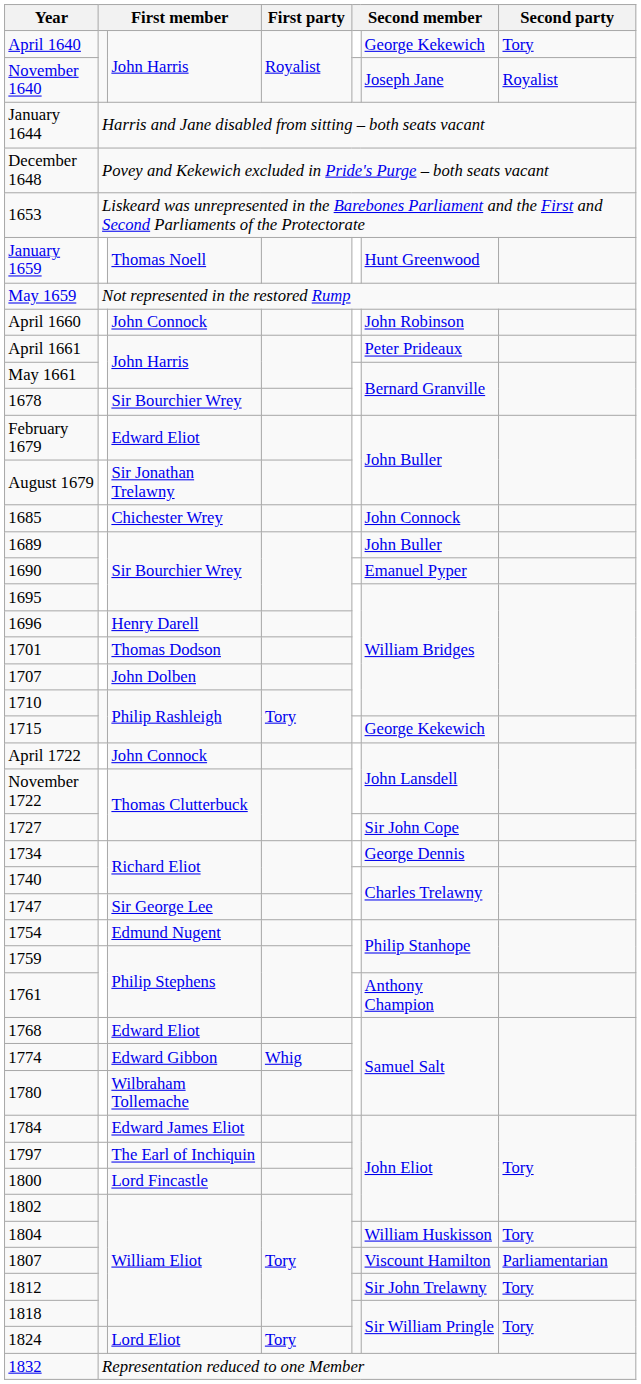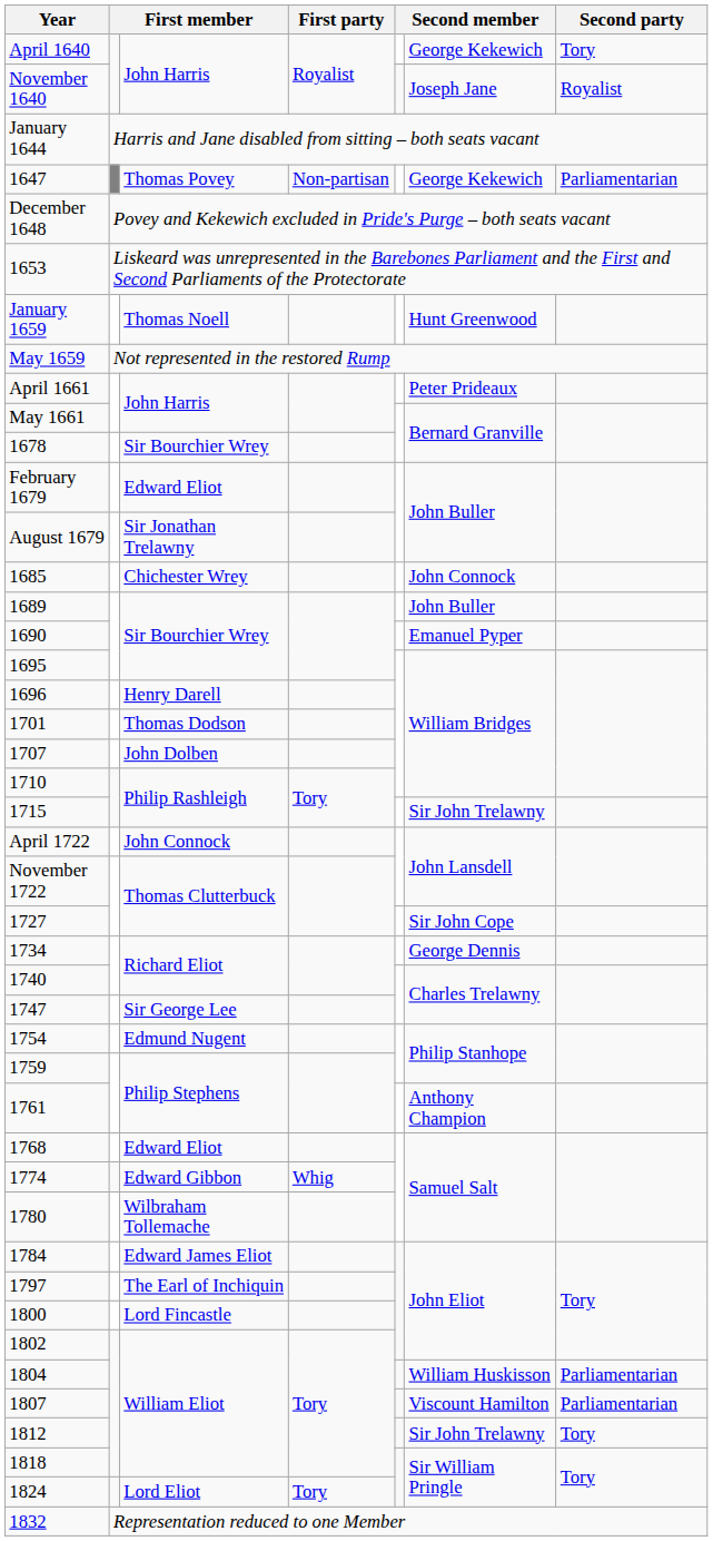+ row: 1647 | Thomas Povey | Non-partisan | George Kekewich | Parliamentarian
- row: April 1660 | John Connock | John Robinson
1715 | column 6: George Kekewich -> Sir John Trelawny
1804 | Second party: Tory -> Parliamentarian
